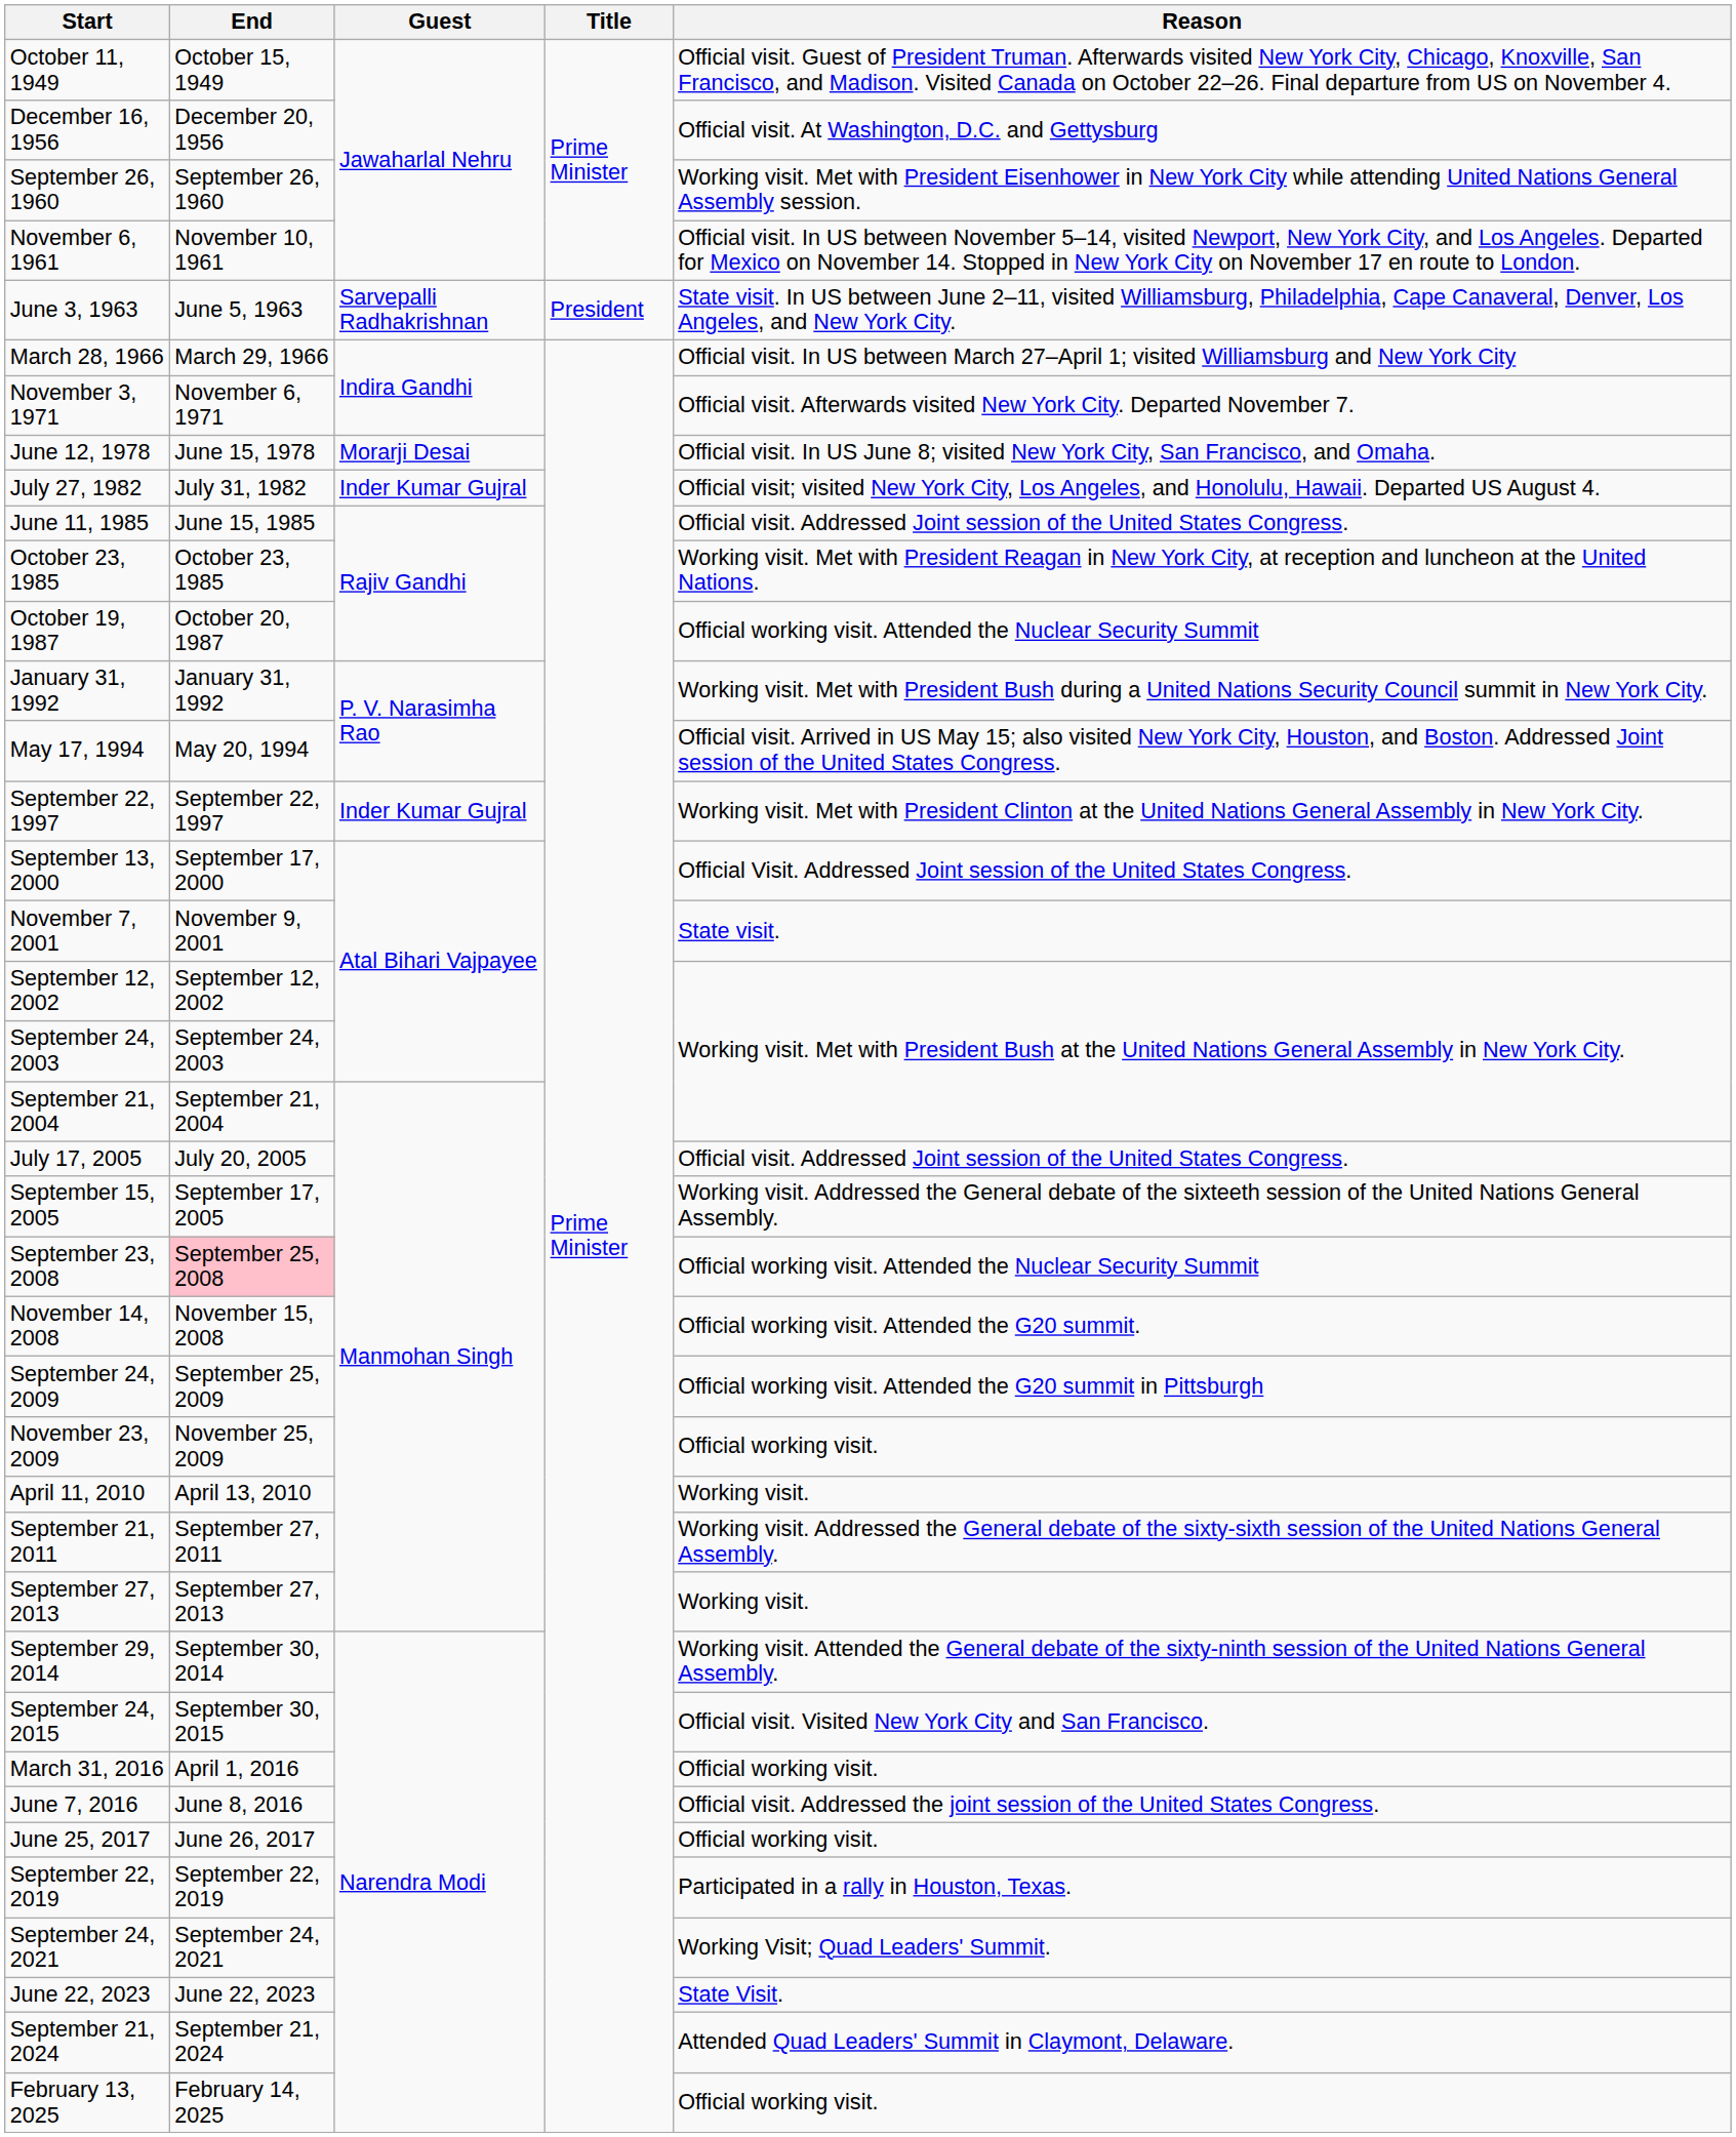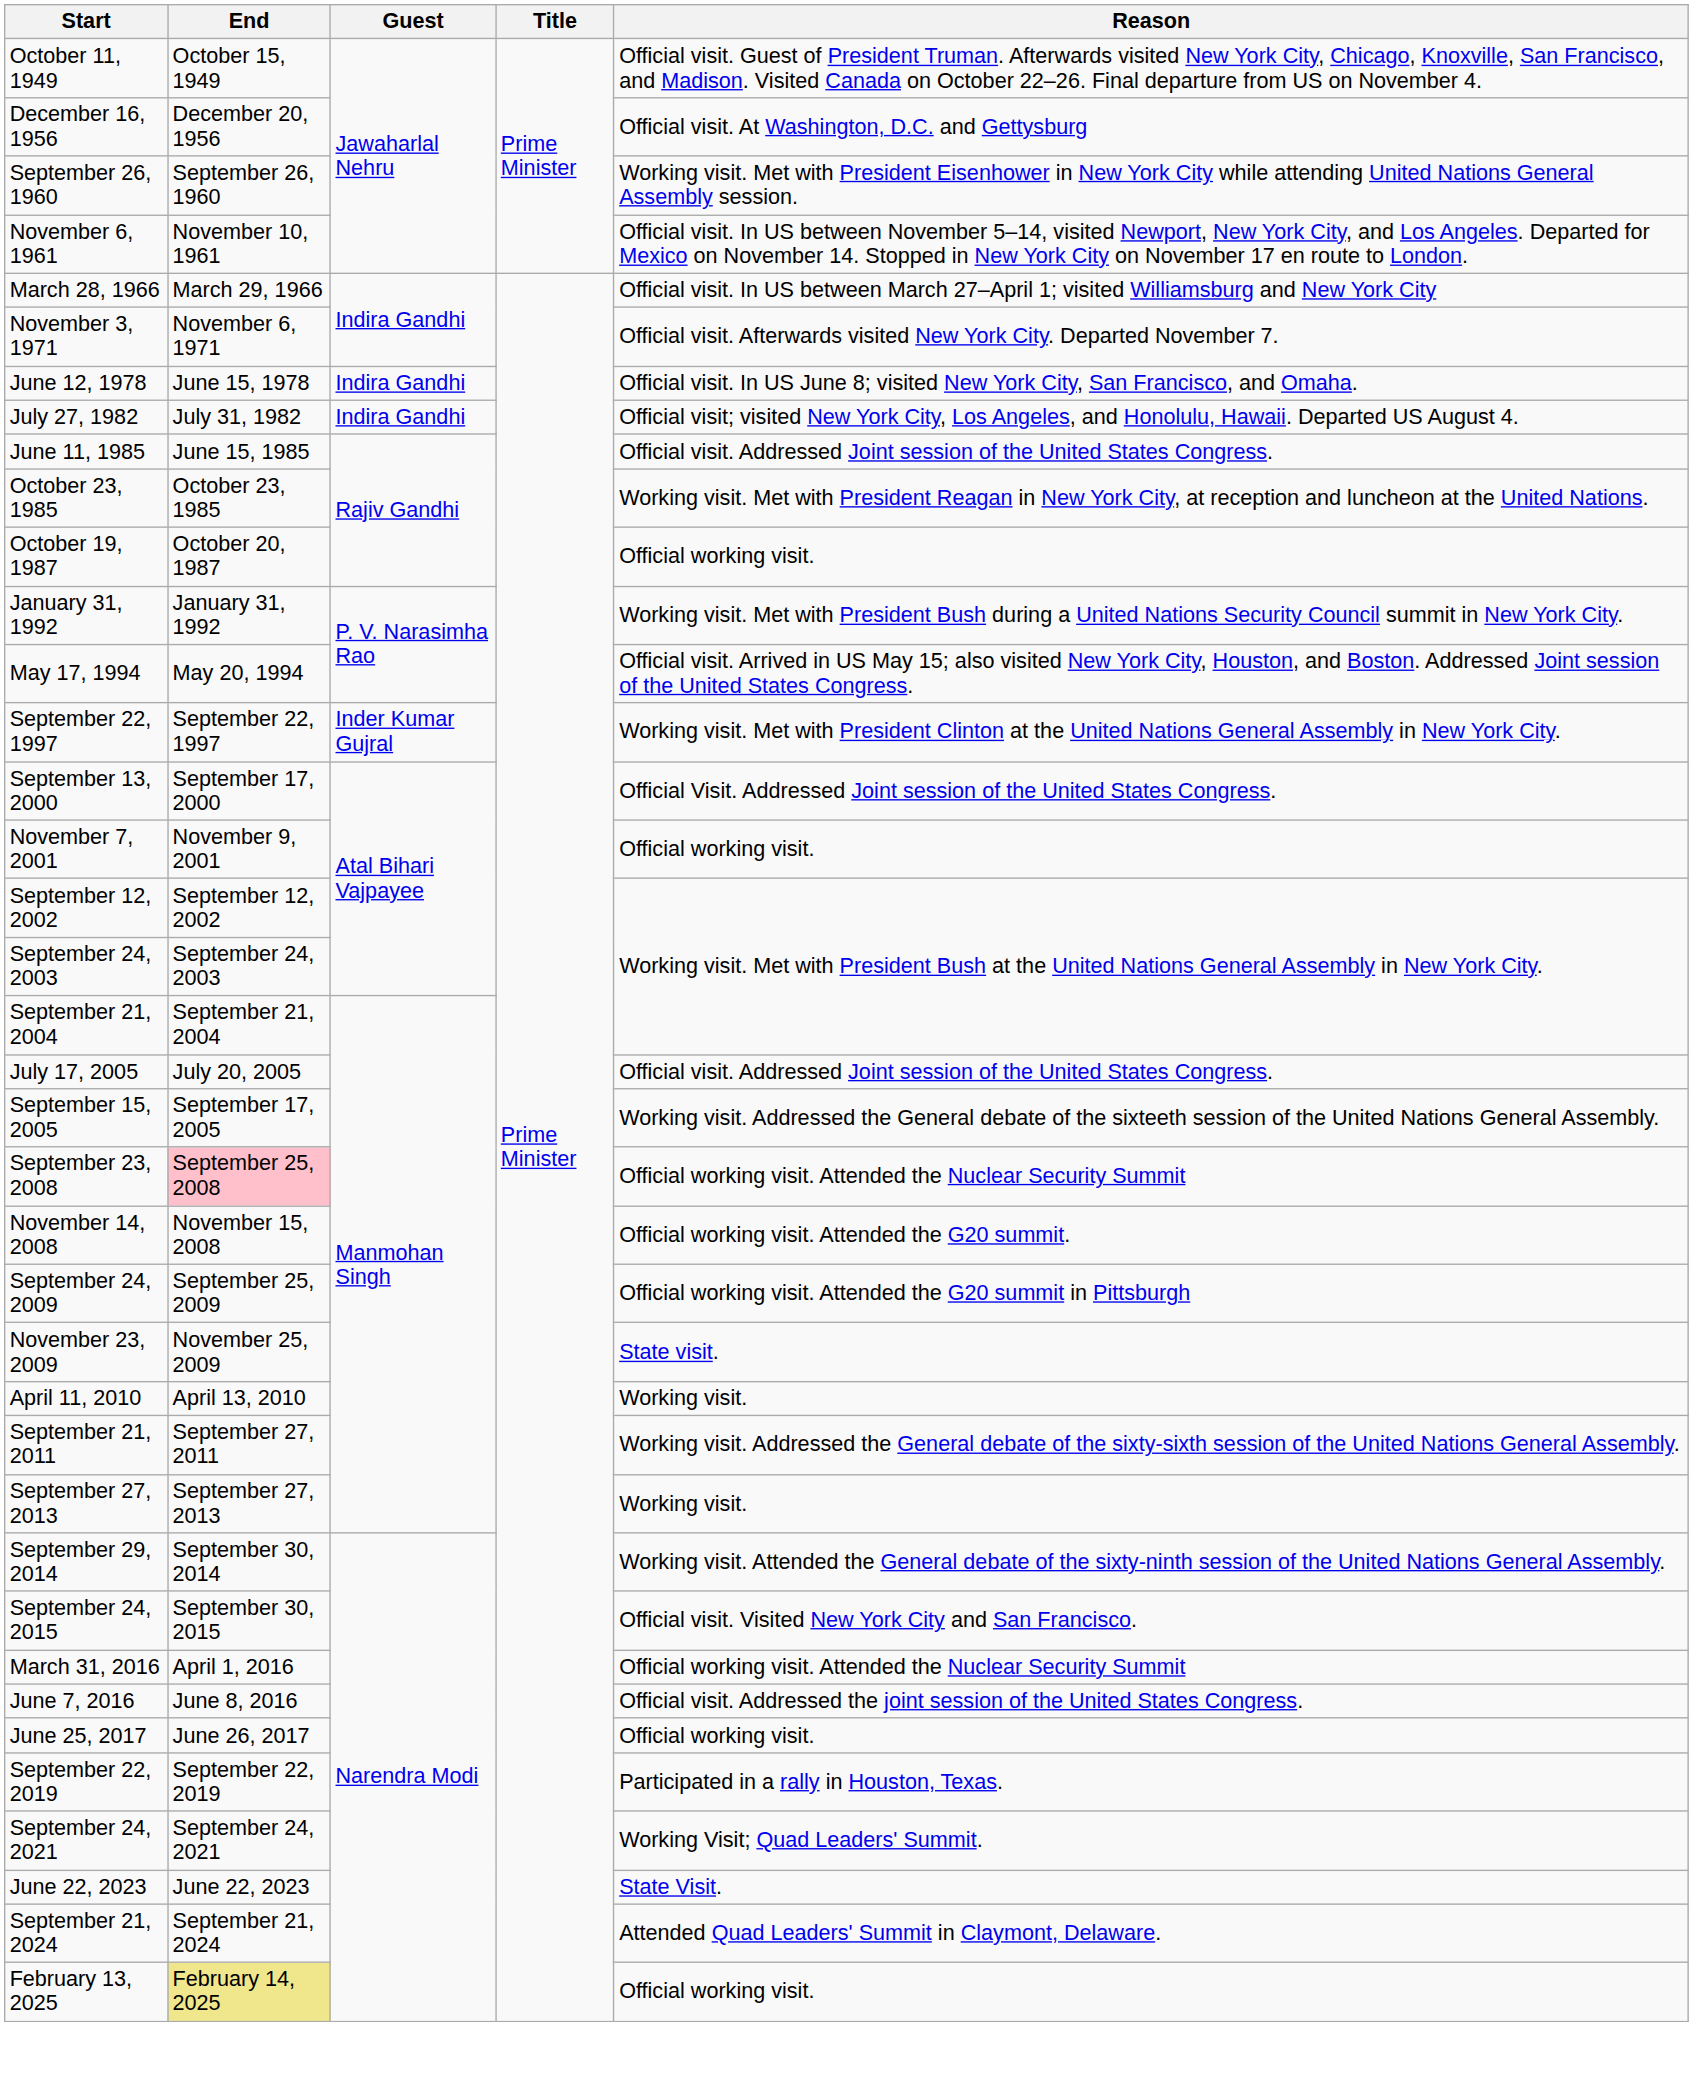- row: June 3, 1963 | June 5, 1963 | Sarvepalli Radhakrishnan | President | State visit. In US between June 2–11, visited Williamsburg, Philadelphia, Cape Canaveral, Denver, Los Angeles, and New York City.
June 12, 1978 | Guest: Morarji Desai -> Indira Gandhi
July 27, 1982 | Guest: Inder Kumar Gujral -> Indira Gandhi
October 19, 1987 | Reason: Official working visit. Attended the Nuclear Security Summit -> Official working visit.
November 7, 2001 | Reason: State visit. -> Official working visit.
November 23, 2009 | Reason: Official working visit. -> State visit.
March 31, 2016 | Reason: Official working visit. -> Official working visit. Attended the Nuclear Security Summit
February 13, 2025 | End: no background -> khaki background
